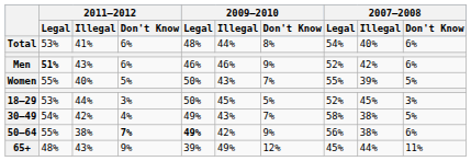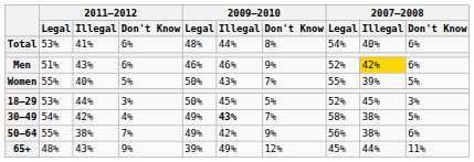Men | 2011–2012 / Legal: bold -> normal
Men | 2007–2008 / Illegal: no background -> gold background
30–49 | 2009–2010 / Illegal: normal -> bold
50–64 | 2011–2012 / Don't Know: bold -> normal
50–64 | 2009–2010 / Legal: bold -> normal
